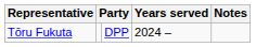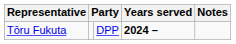Tōru Fukuta | Years served: normal -> bold
